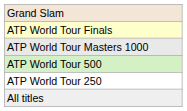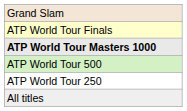row 3 | column 1: normal -> bold
